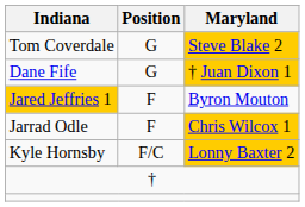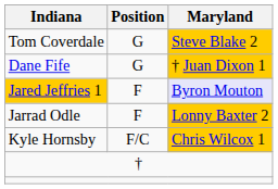Jared Jeffries 1 | Maryland: no background -> lavender background
Jarrad Odle | Maryland: Chris Wilcox 1 -> Lonny Baxter 2
Kyle Hornsby | Maryland: Lonny Baxter 2 -> Chris Wilcox 1
